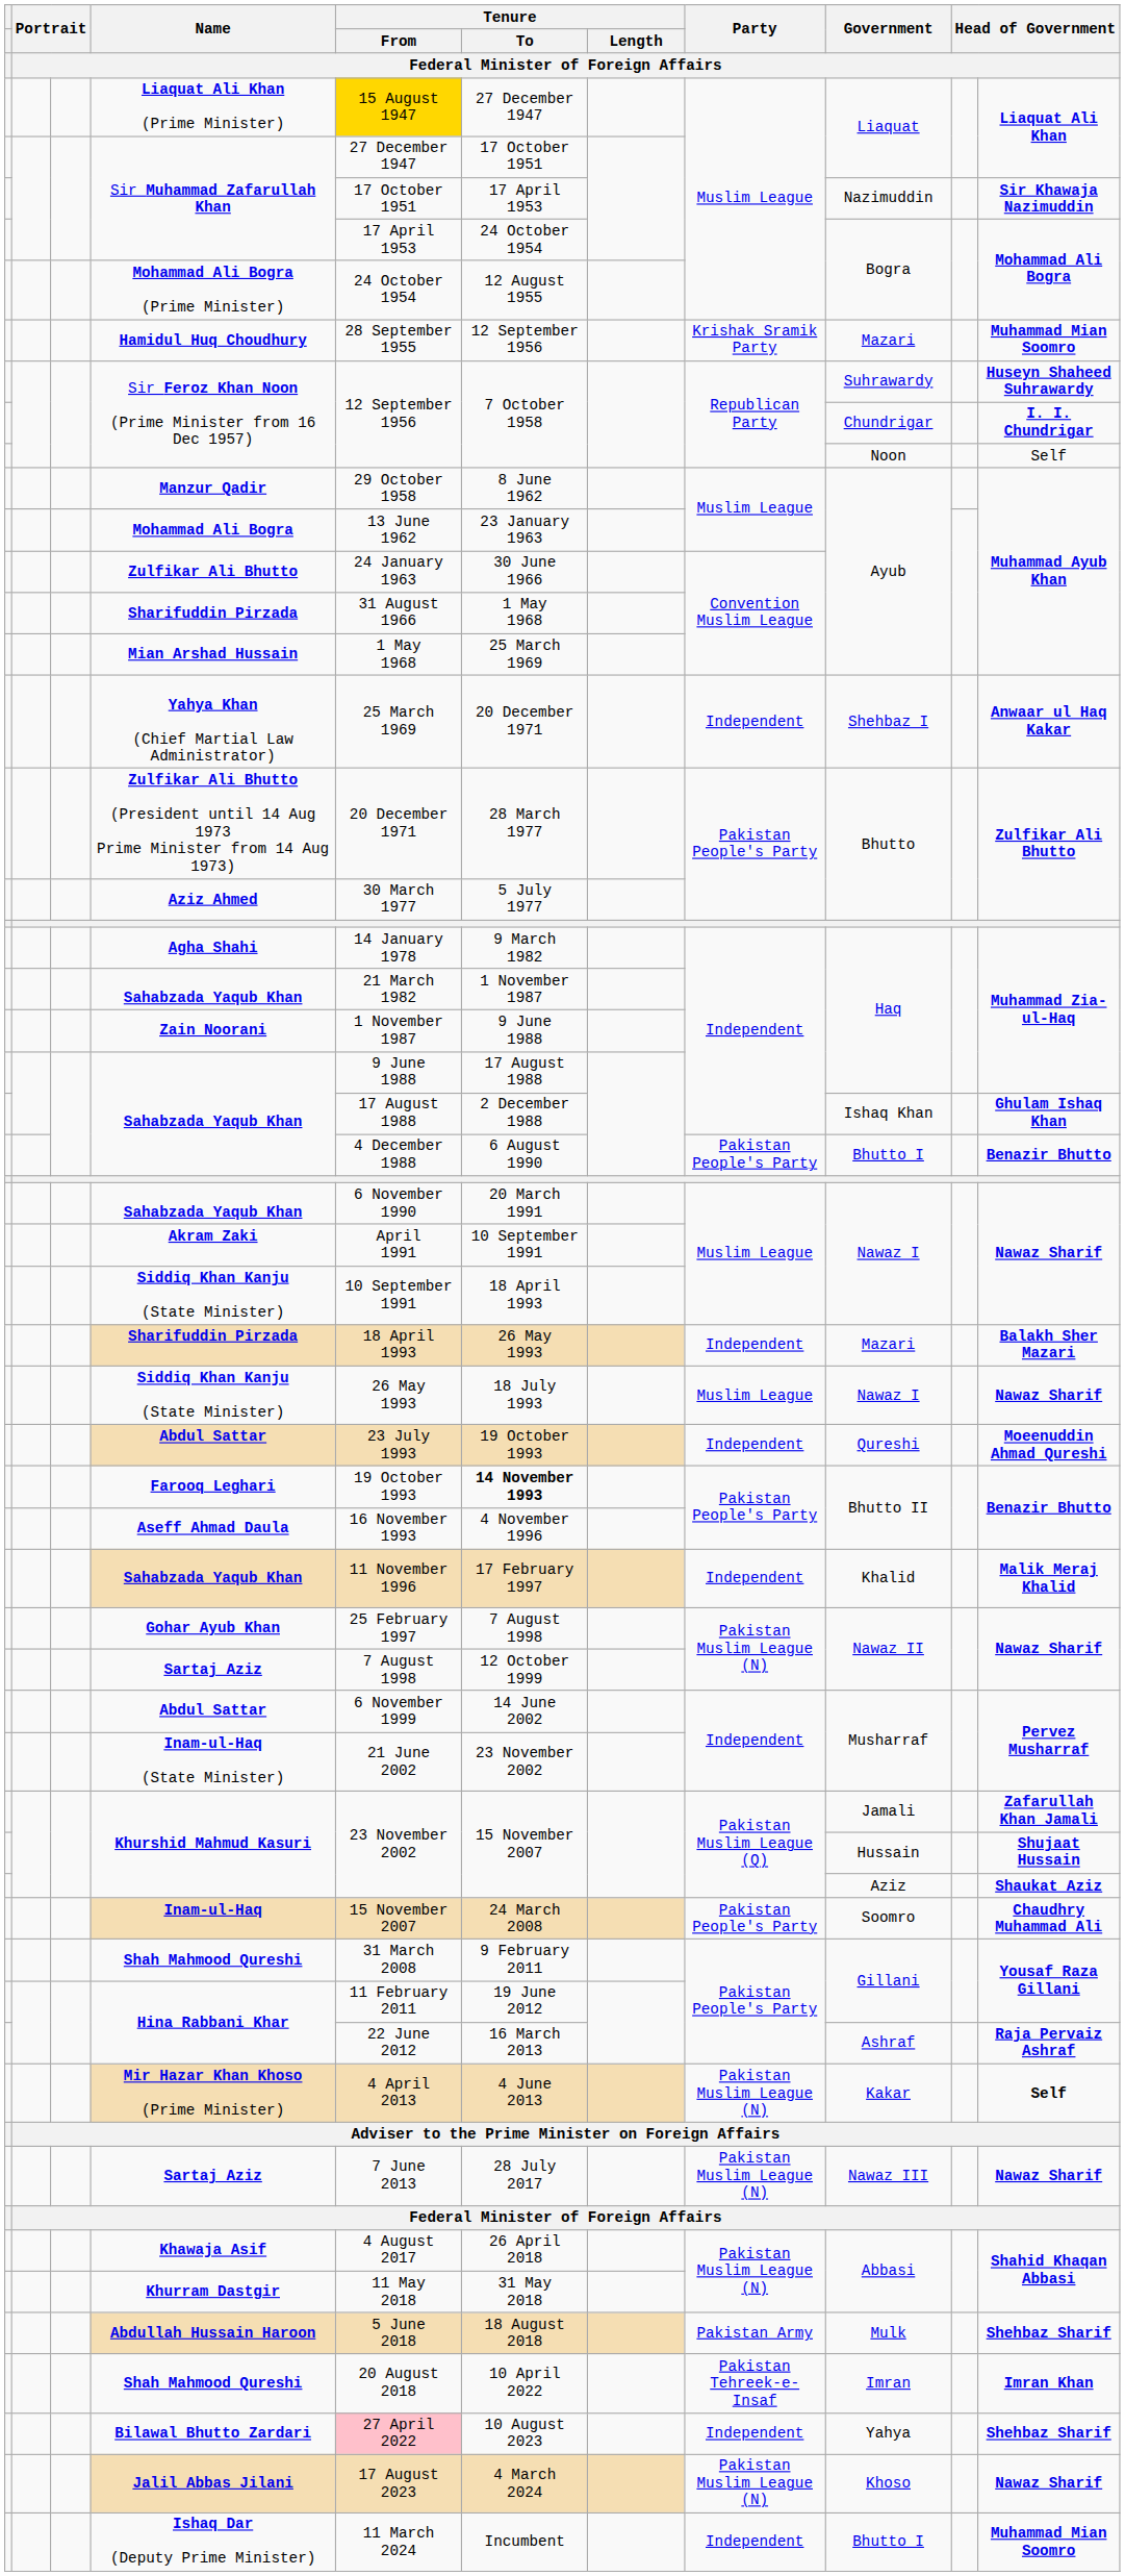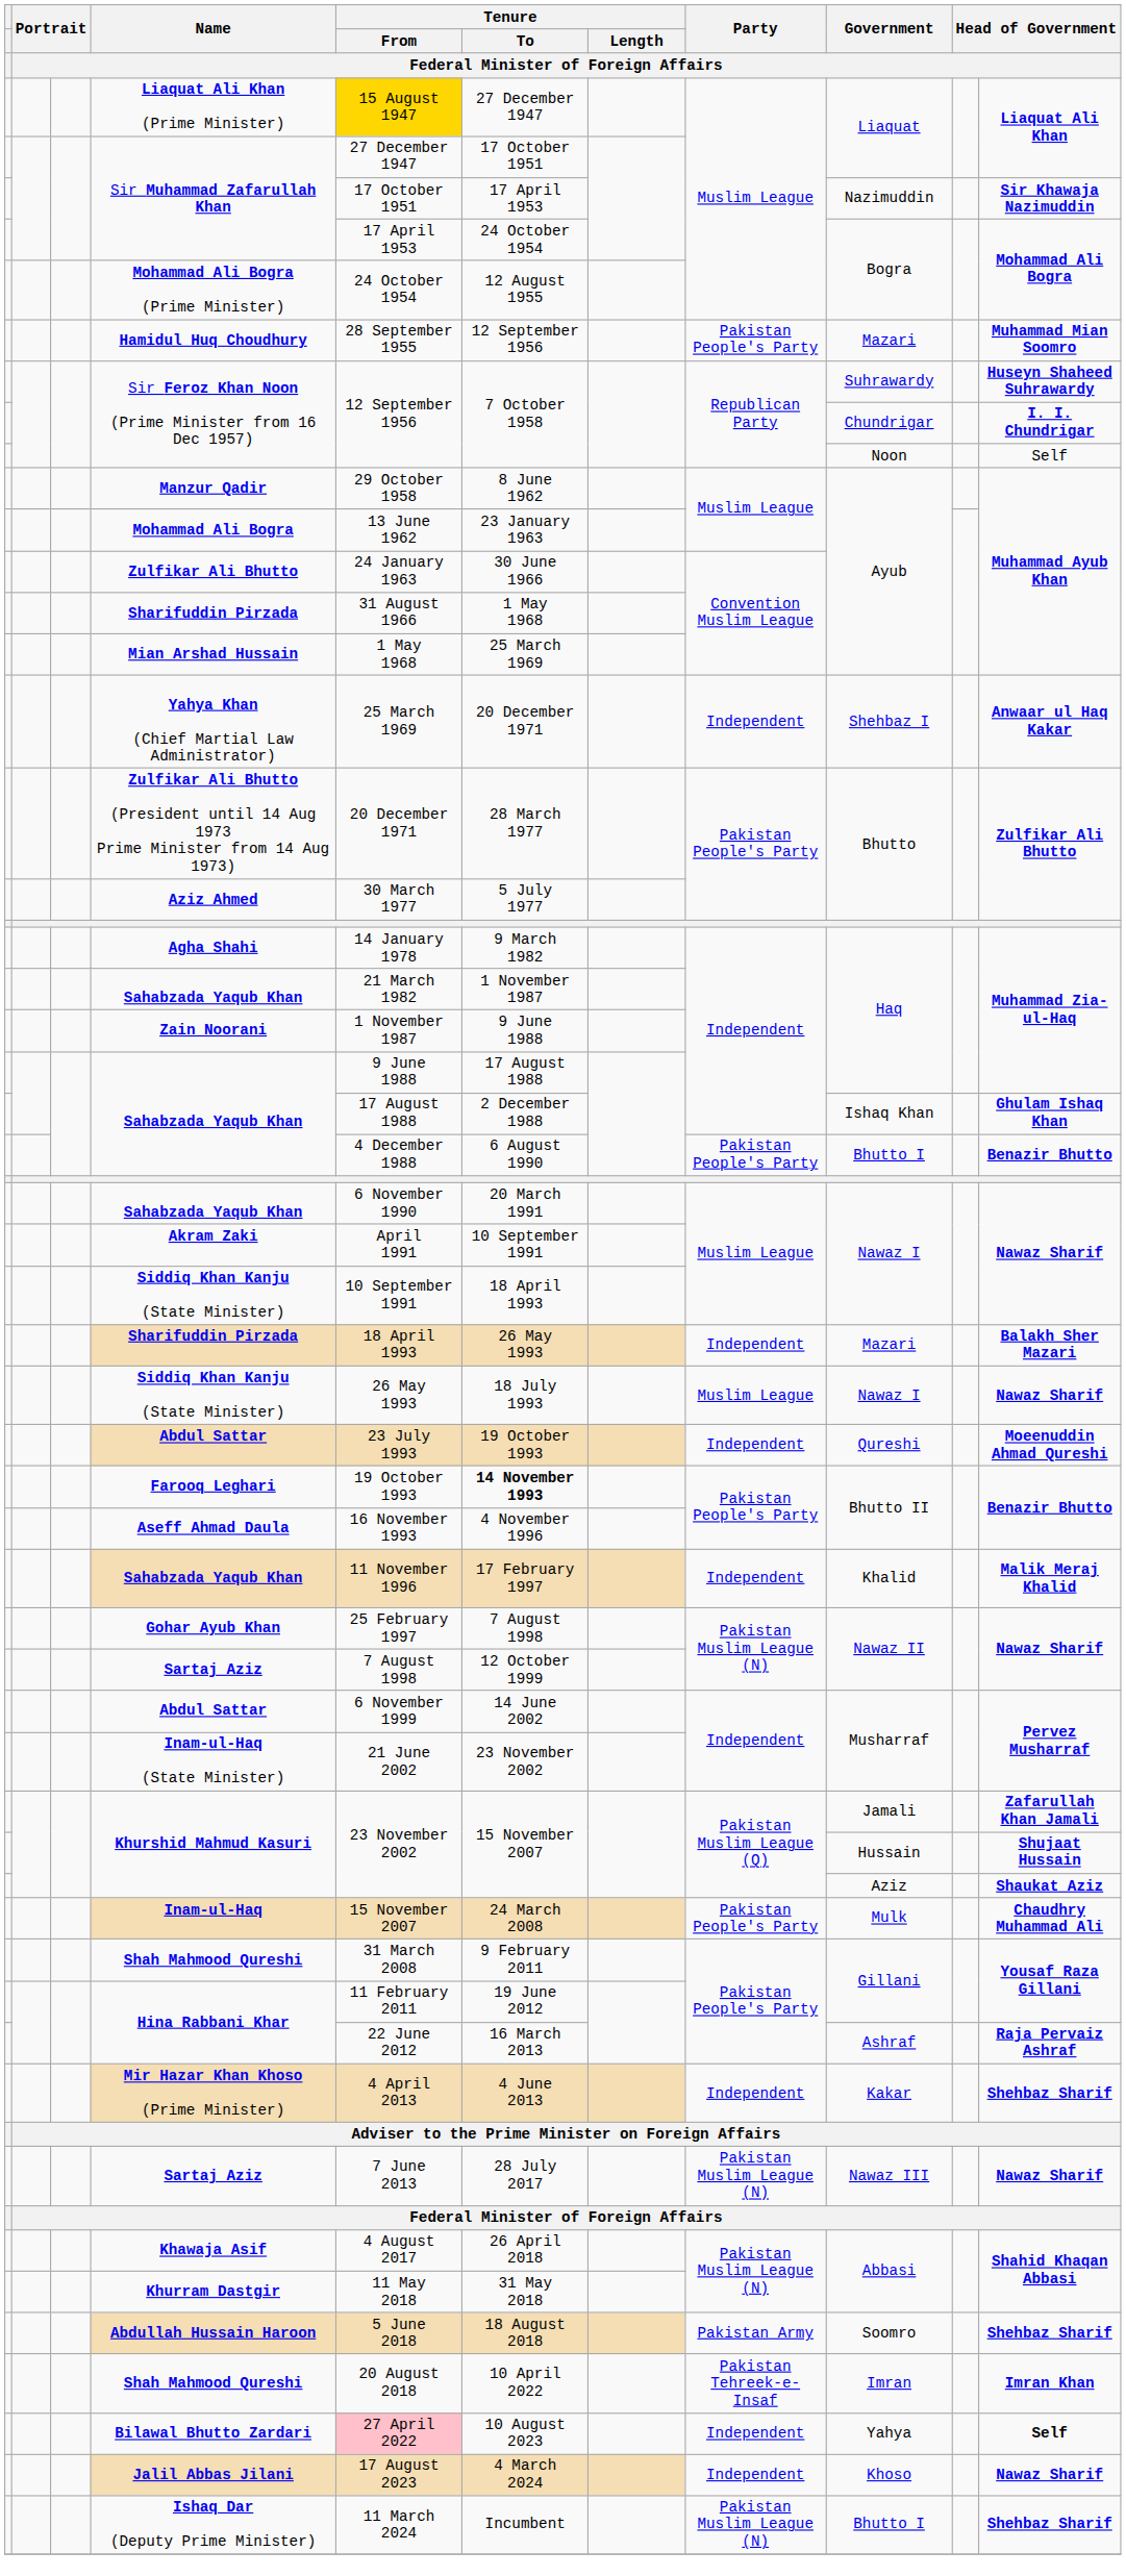Hamidul Huq Choudhury | Party / Federal Minister of Foreign Affairs: Krishak Sramik Party -> Pakistan People's Party
Inam-ul-Haq | Government / Federal Minister of Foreign Affairs: Soomro -> Mulk
Mir Hazar Khan Khoso (Prime Minister) | Party / Federal Minister of Foreign Affairs: Pakistan Muslim League (N) -> Independent
Mir Hazar Khan Khoso (Prime Minister) | column 11: Self -> Shehbaz Sharif
Abdullah Hussain Haroon | Government / Federal Minister of Foreign Affairs: Mulk -> Soomro
Bilawal Bhutto Zardari | column 11: Shehbaz Sharif -> Self
Jalil Abbas Jilani | Party / Federal Minister of Foreign Affairs: Pakistan Muslim League (N) -> Independent
Ishaq Dar (Deputy Prime Minister) | Party / Federal Minister of Foreign Affairs: Independent -> Pakistan Muslim League (N)
Ishaq Dar (Deputy Prime Minister) | column 11: Muhammad Mian Soomro -> Shehbaz Sharif
